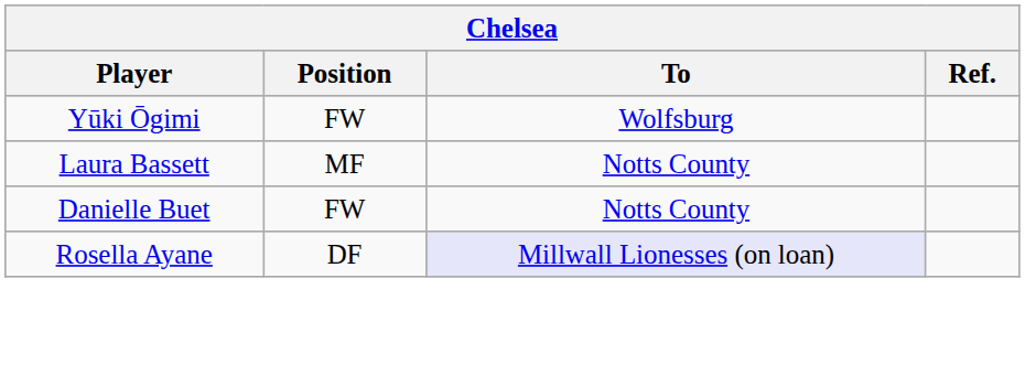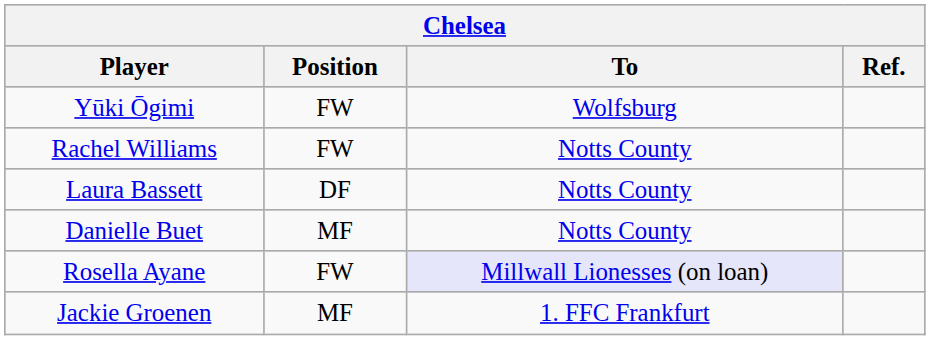+ row: Rachel Williams | FW | Notts County
Laura Bassett | Position: MF -> DF
Danielle Buet | Position: FW -> MF
Rosella Ayane | Position: DF -> FW
+ row: Jackie Groenen | MF | 1. FFC Frankfurt
